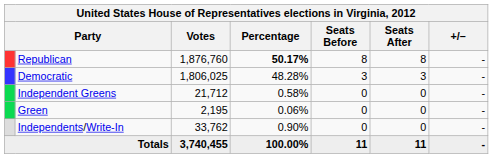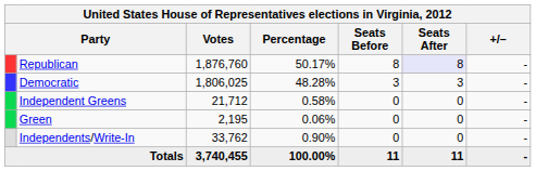Republican | Percentage: bold -> normal
Republican | Seats After: no background -> lavender background
